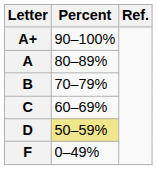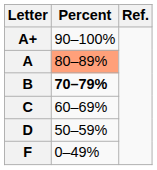A | Percent: no background -> lightsalmon background
B | Percent: normal -> bold
D | Percent: khaki background -> no background
